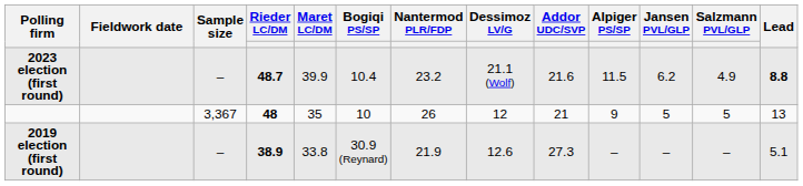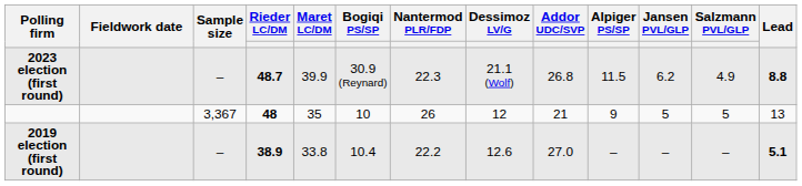2023 election (first round) | Bogiqi PS/SP: 10.4 -> 30.9 (Reynard)
2023 election (first round) | Nantermod PLR/FDP: 23.2 -> 22.3
2023 election (first round) | Addor UDC/SVP: 21.6 -> 26.8
2019 election (first round) | Bogiqi PS/SP: 30.9 (Reynard) -> 10.4
2019 election (first round) | Nantermod PLR/FDP: 21.9 -> 22.2
2019 election (first round) | Addor UDC/SVP: 27.3 -> 27.0
2019 election (first round) | Lead: normal -> bold
